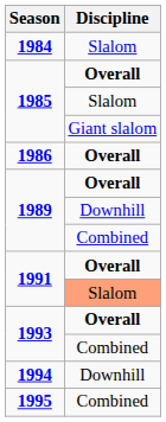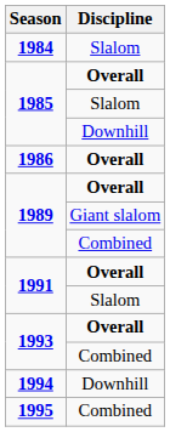row 5 | Discipline: Giant slalom -> Downhill
row 8 | Discipline: Downhill -> Giant slalom
row 11 | Discipline: lightsalmon background -> no background
